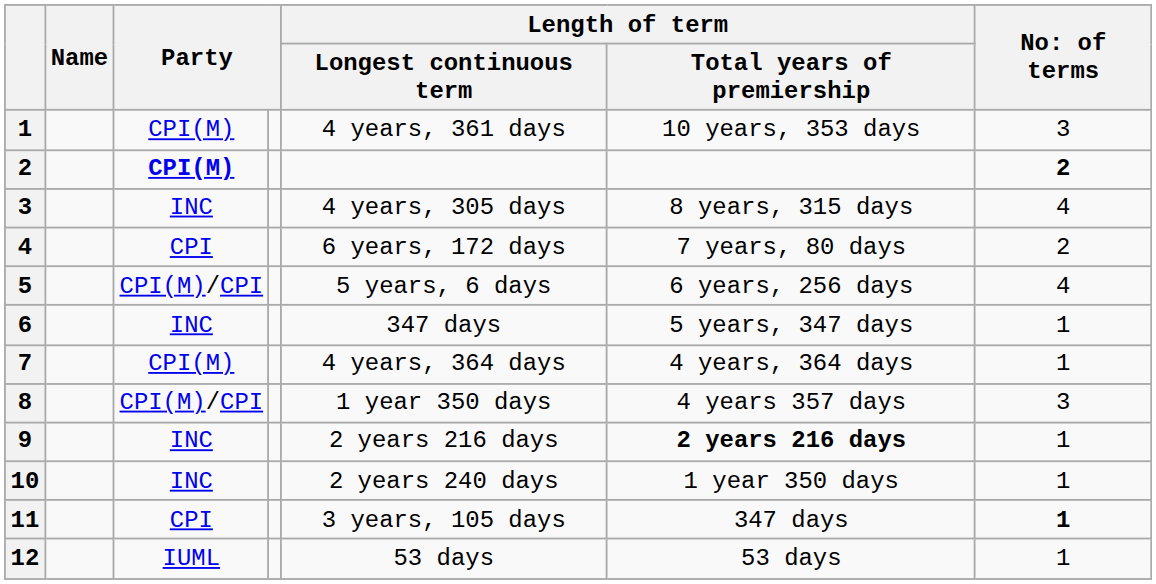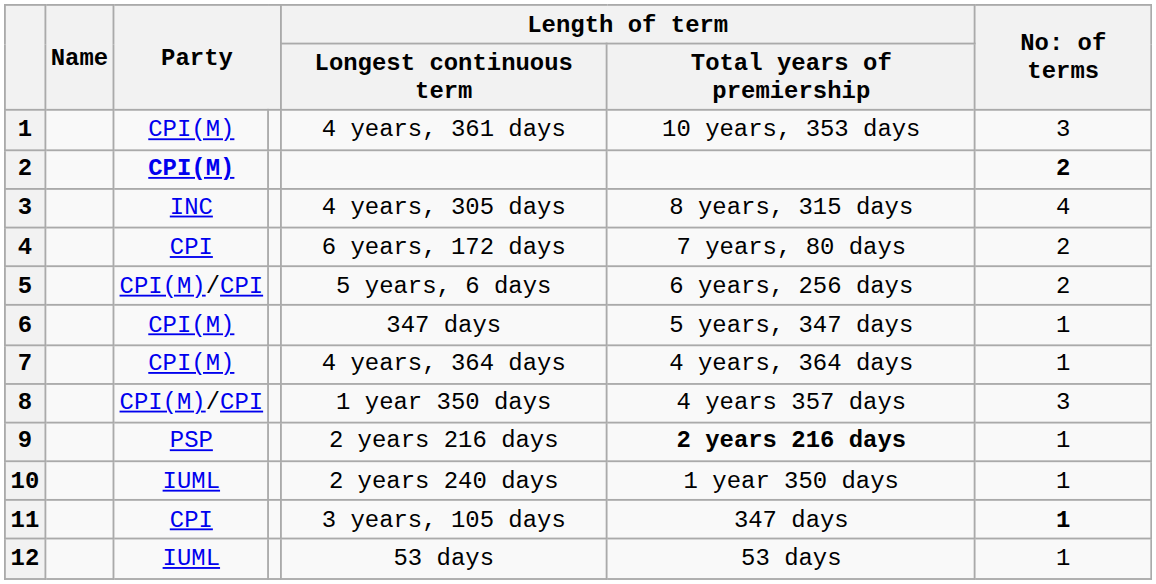5 | column 7: 4 -> 2
6 | column 3: INC -> CPI(M)
9 | column 3: INC -> PSP
10 | column 3: INC -> IUML
